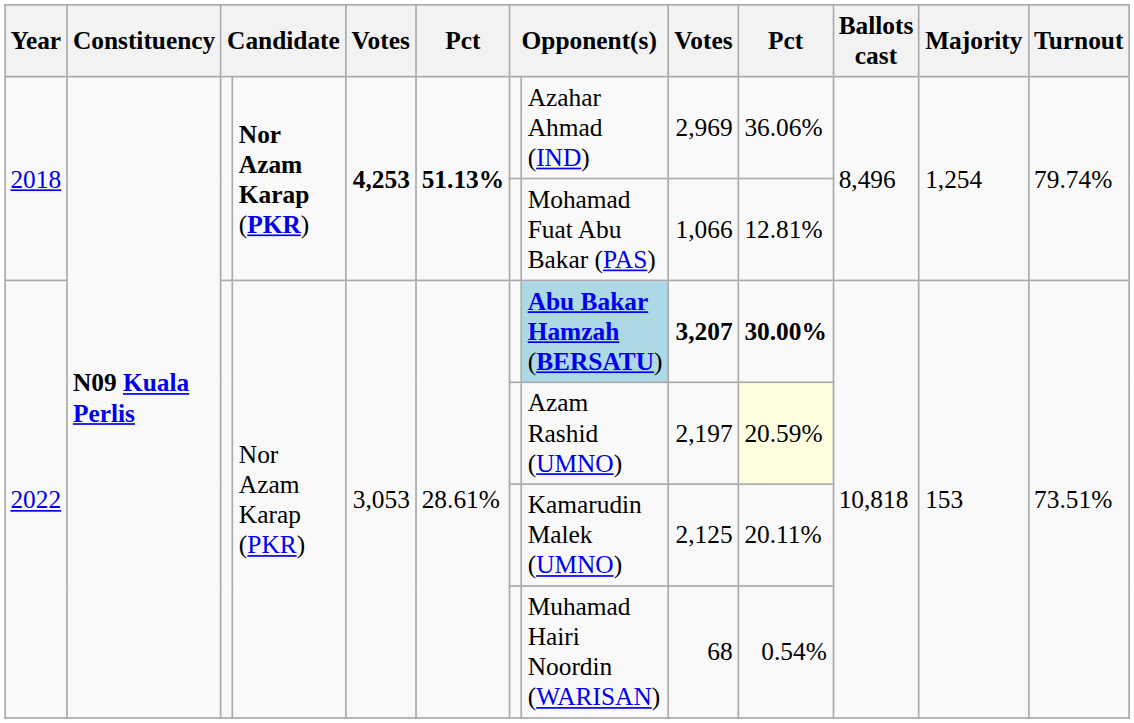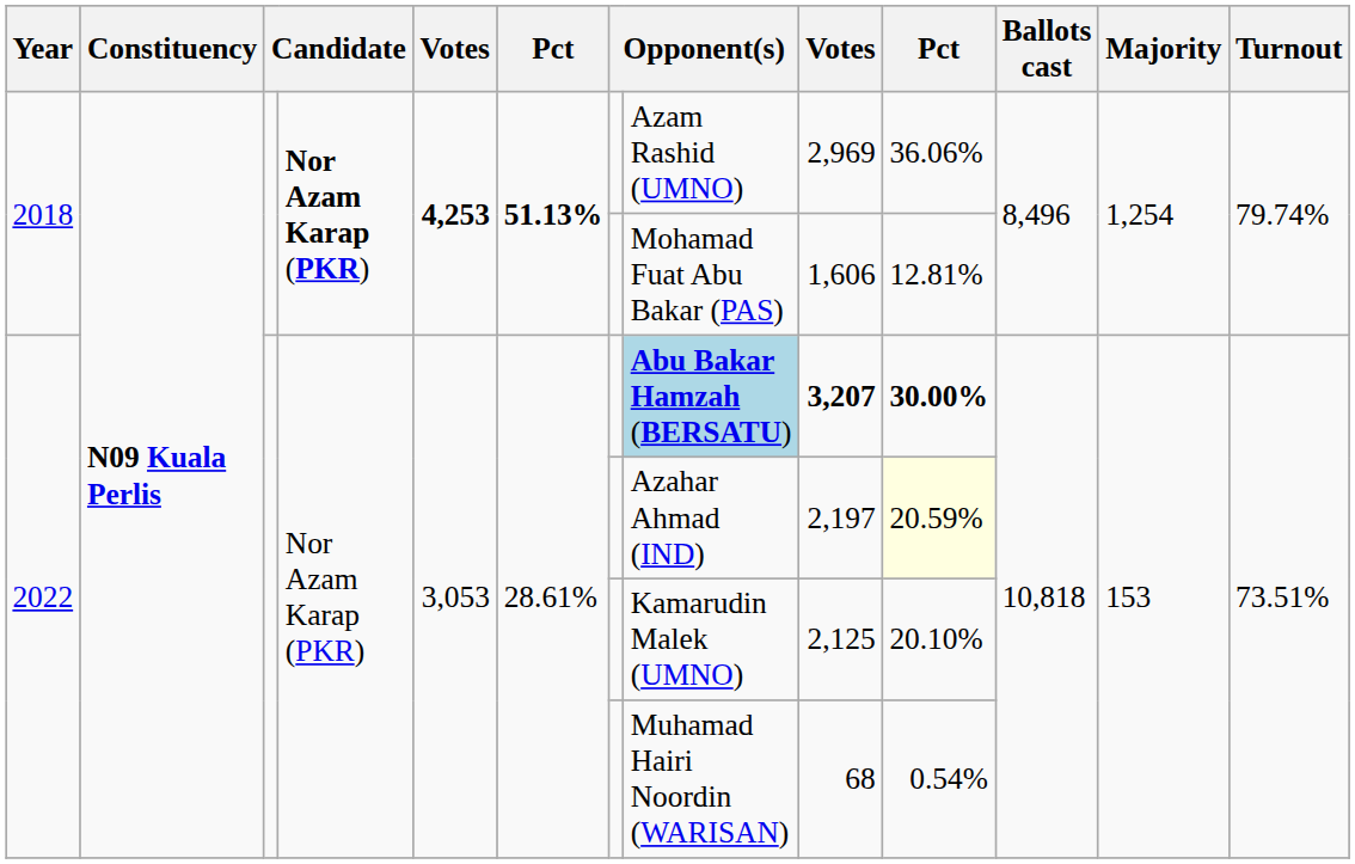row 2 | column 8: Azahar Ahmad (IND) -> Azam Rashid (UMNO)
row 3 | column 9: 1,066 -> 1,606
row 5 | column 8: Azam Rashid (UMNO) -> Azahar Ahmad (IND)
row 6 | column 10: 20.11% -> 20.10%
